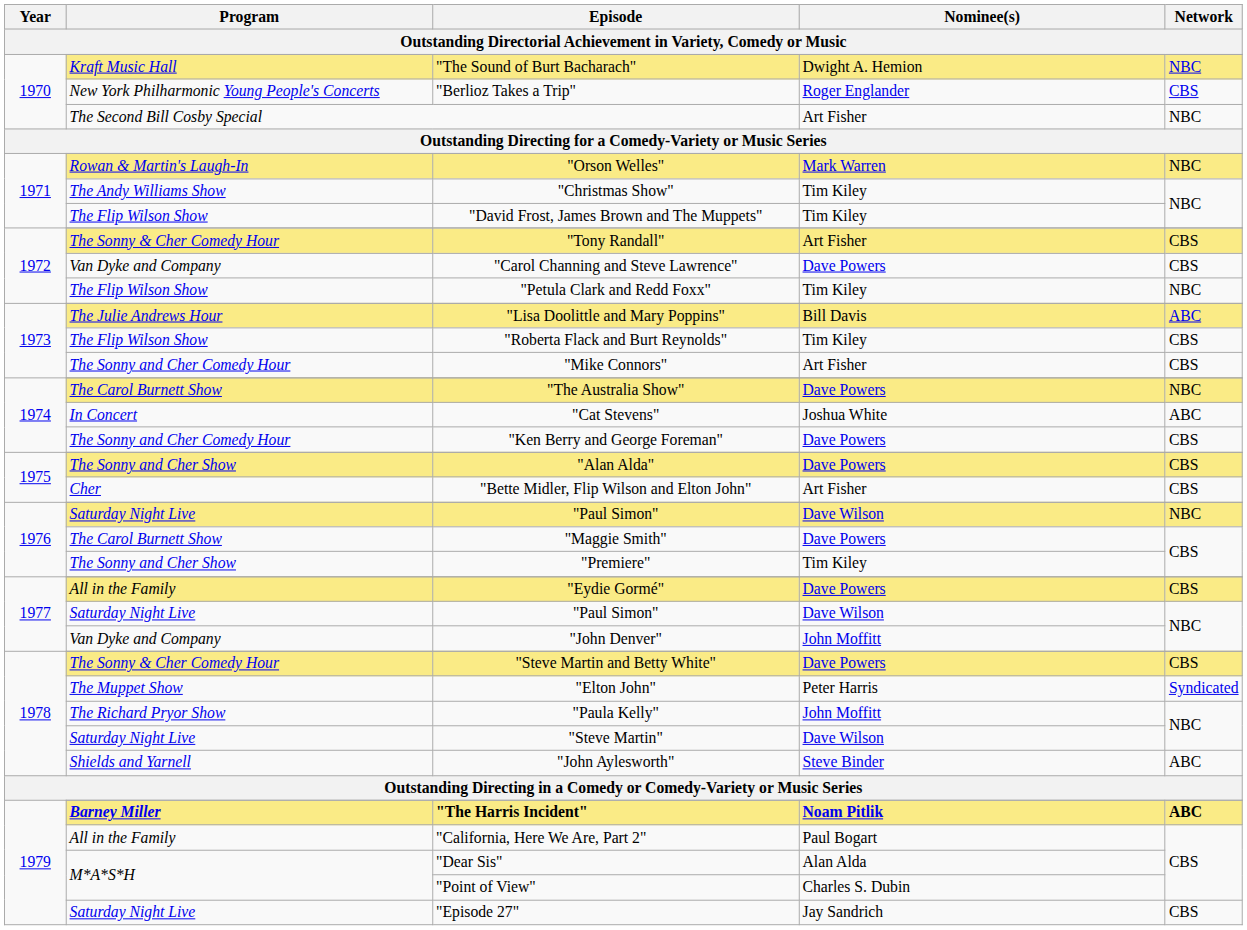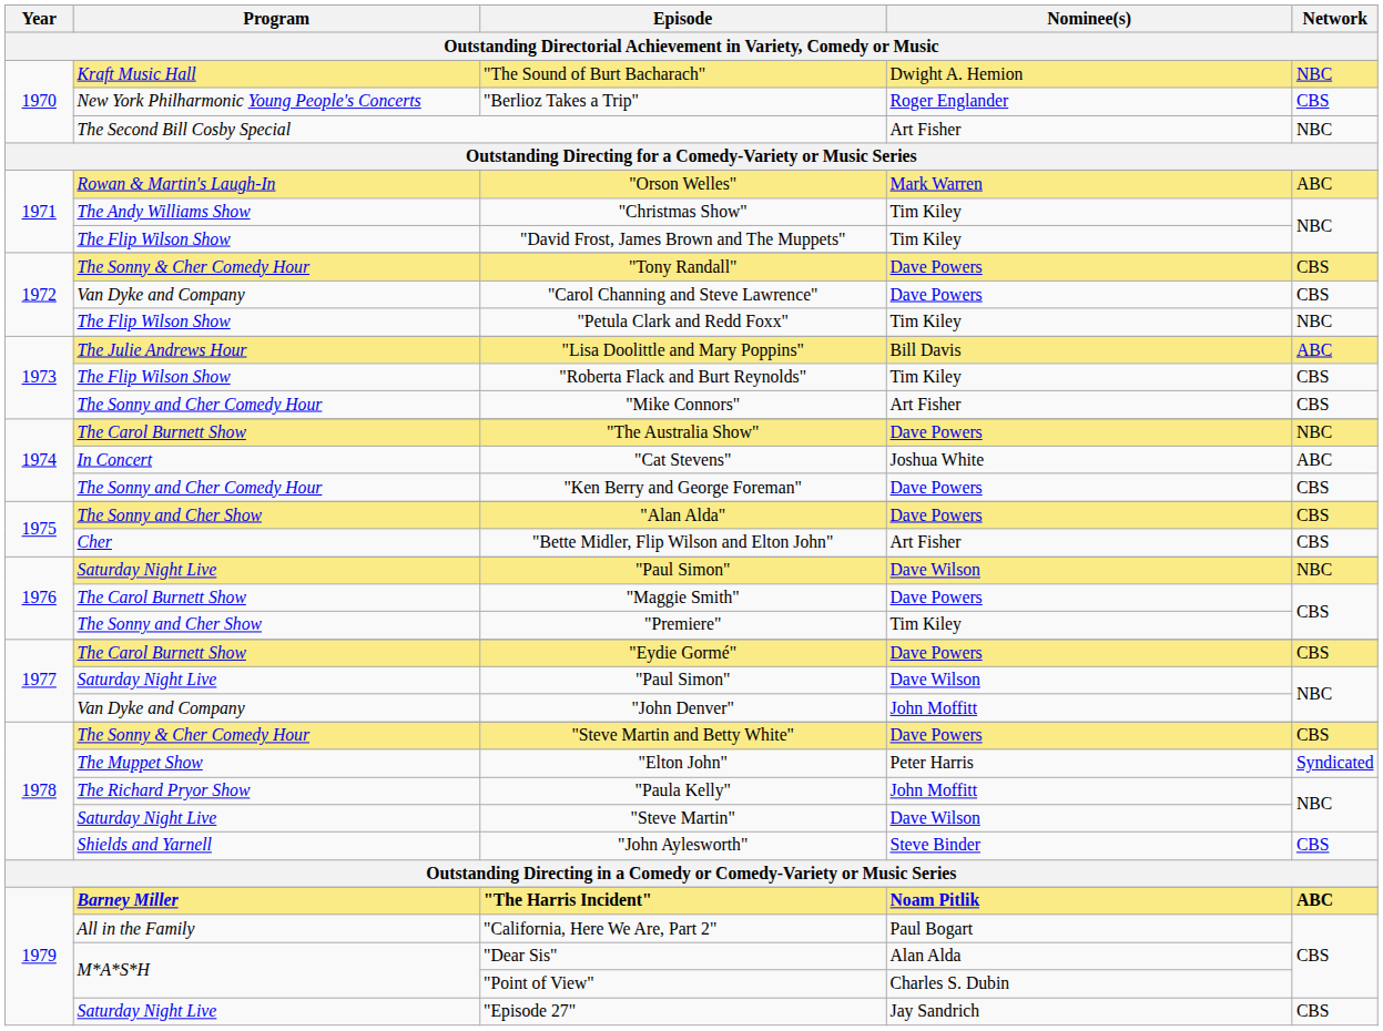"Orson Welles" | Network: NBC -> ABC
"Tony Randall" | Nominee(s): Art Fisher -> Dave Powers
"Eydie Gormé" | Program: All in the Family -> The Carol Burnett Show
"John Aylesworth" | Network: ABC -> CBS
